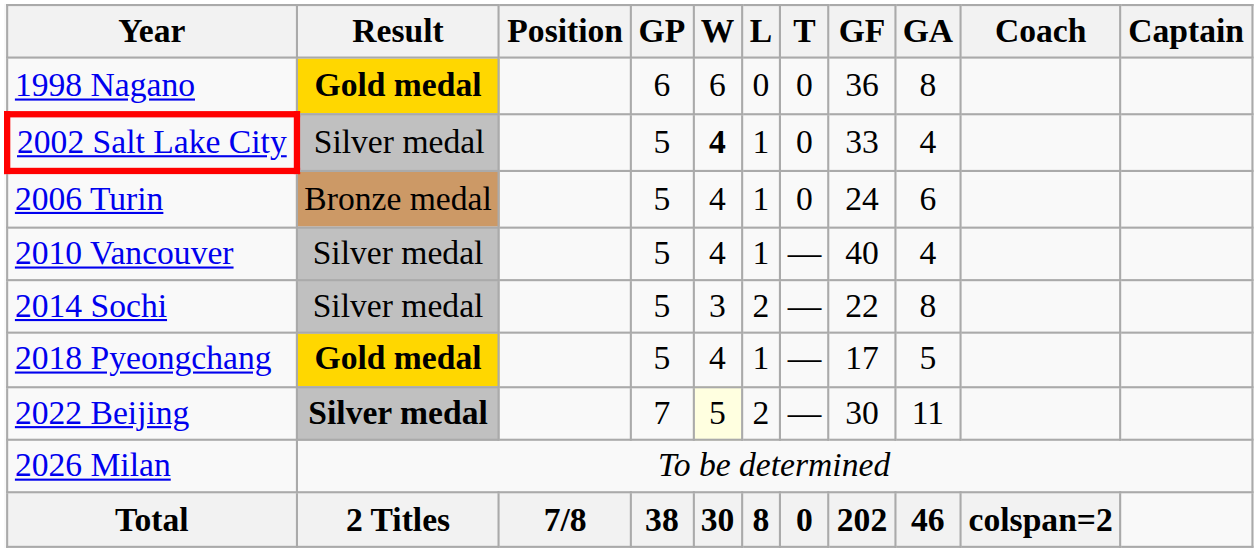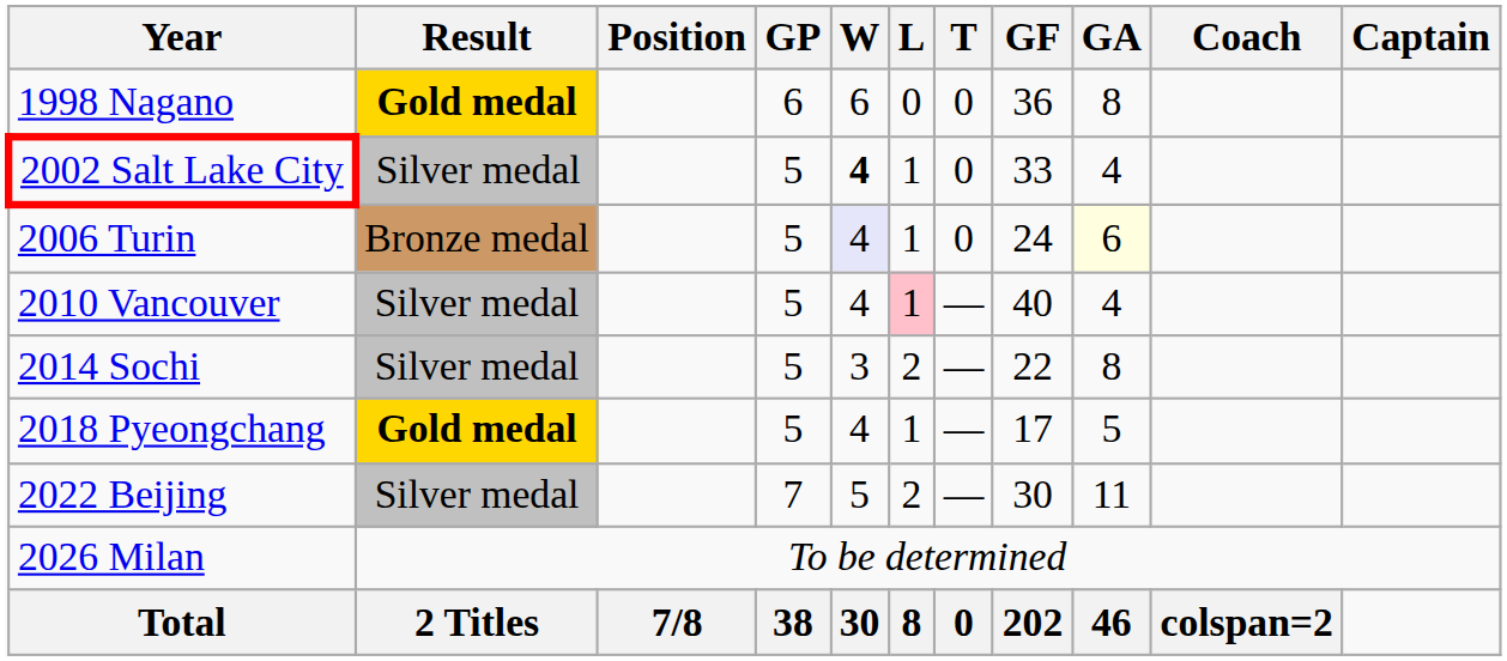2006 Turin | W: no background -> lavender background
2006 Turin | GA: no background -> lightyellow background
2010 Vancouver | L: no background -> pink background
2022 Beijing | Result: bold -> normal
2022 Beijing | W: lightyellow background -> no background
